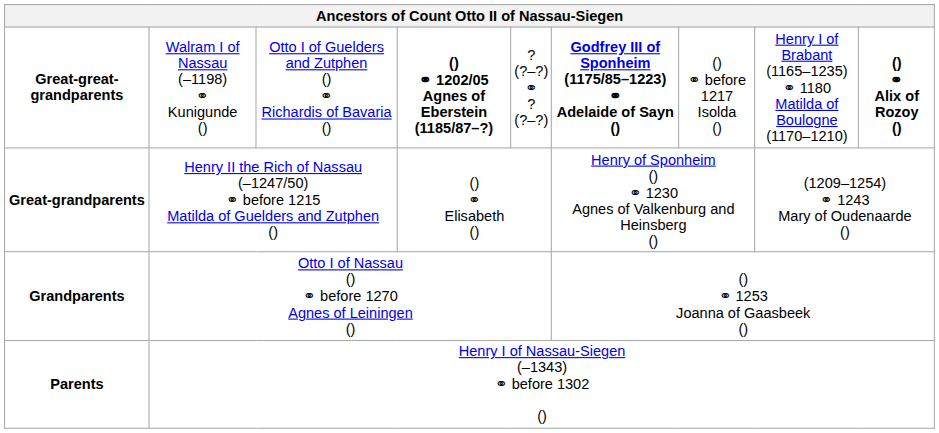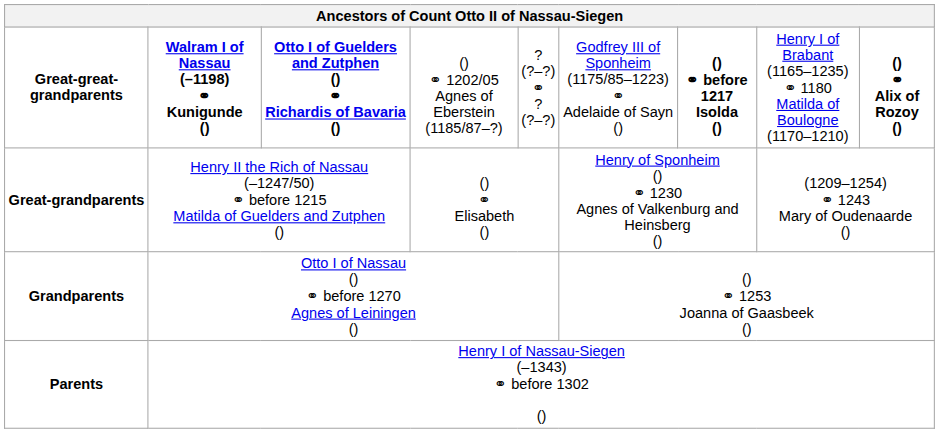Great-great-grandparents | column 2: normal -> bold
Great-great-grandparents | column 3: normal -> bold
Great-great-grandparents | column 4: bold -> normal
Great-great-grandparents | column 6: bold -> normal
Great-great-grandparents | column 7: normal -> bold
